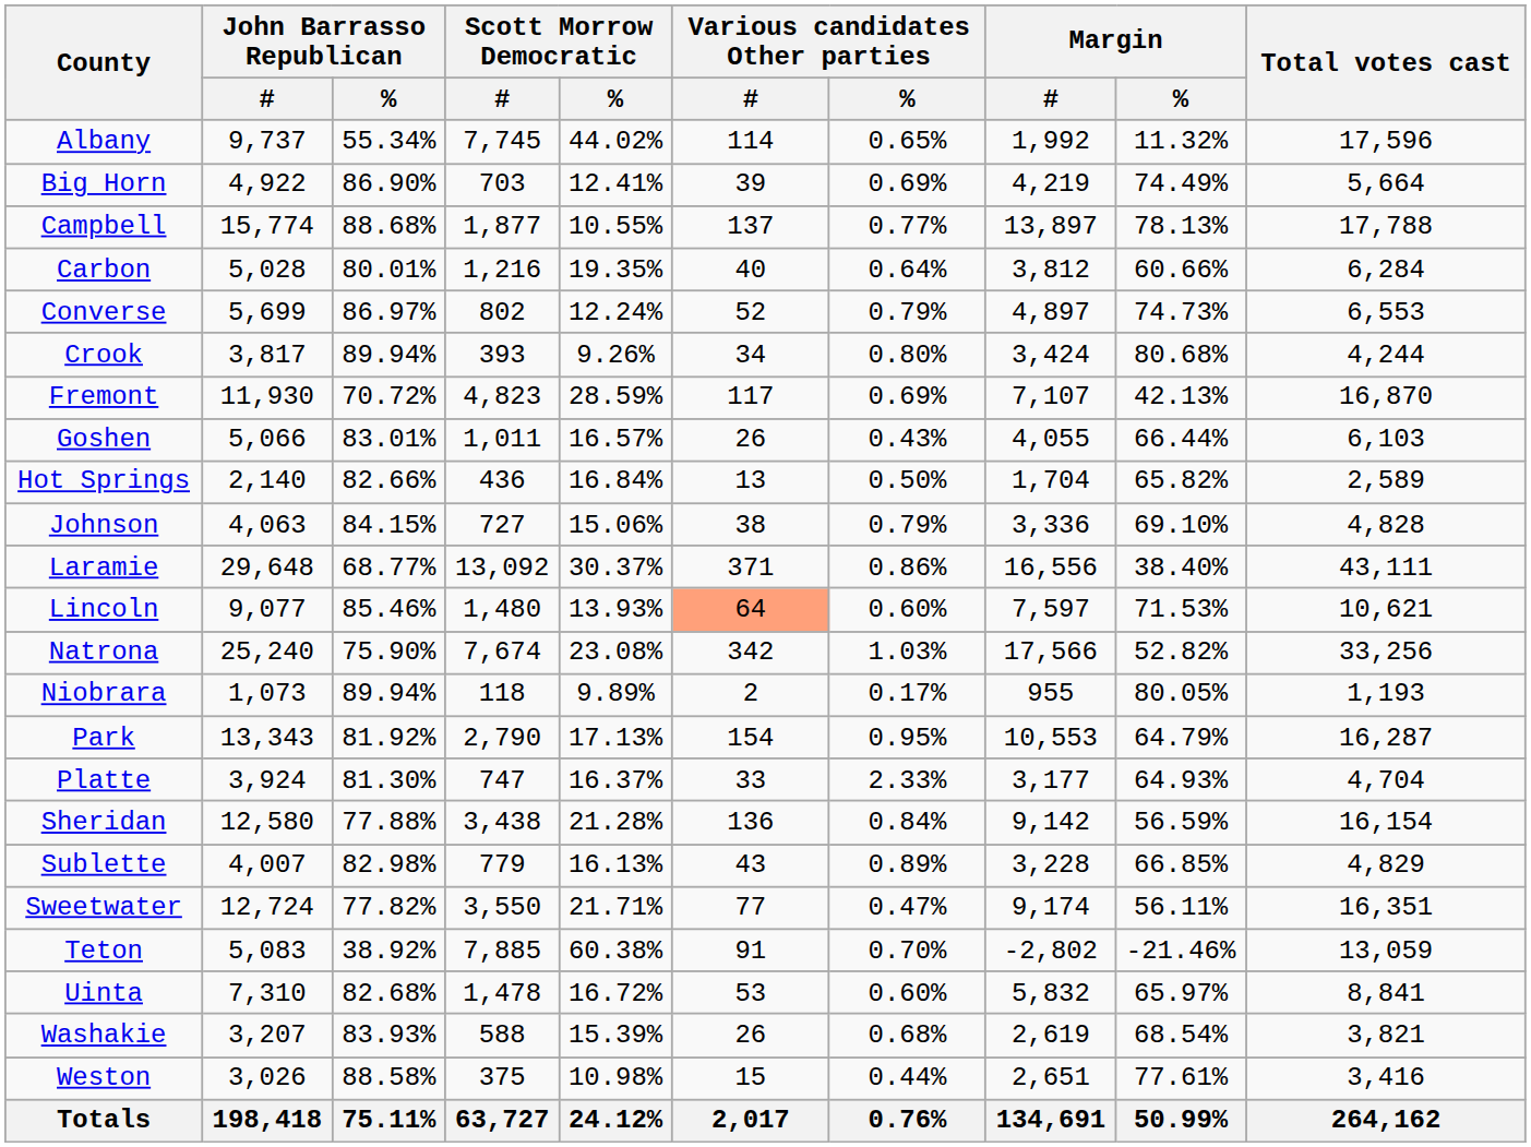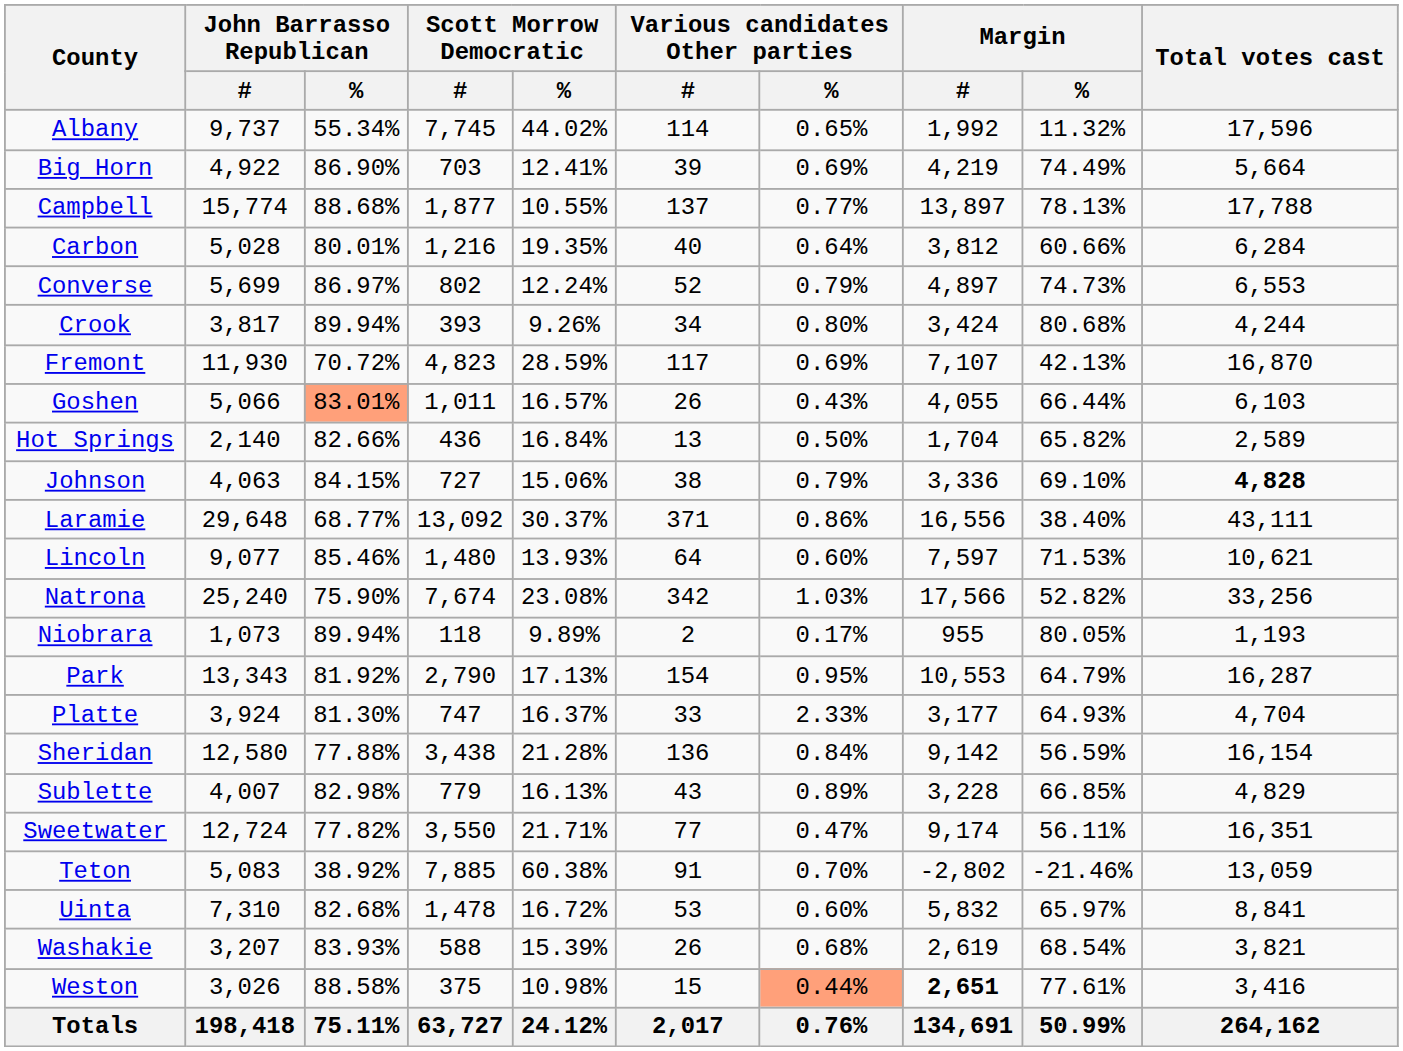Goshen | John Barrasso Republican / %: no background -> lightsalmon background
Johnson | Total votes cast: normal -> bold
Lincoln | Various candidates Other parties / #: lightsalmon background -> no background
Weston | Various candidates Other parties / %: no background -> lightsalmon background
Weston | Margin / #: normal -> bold
